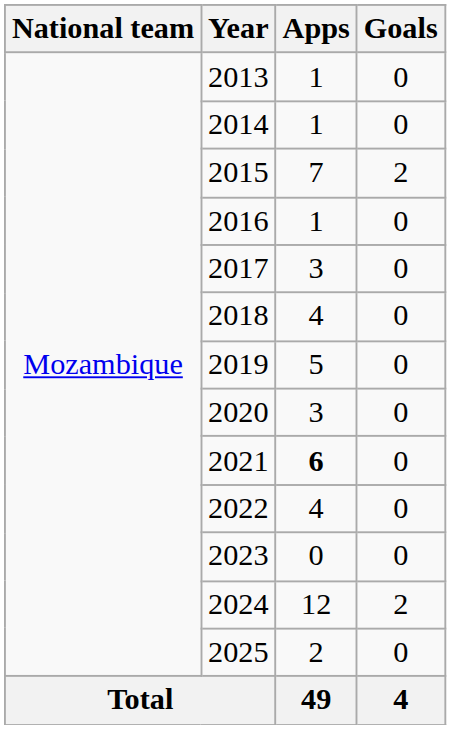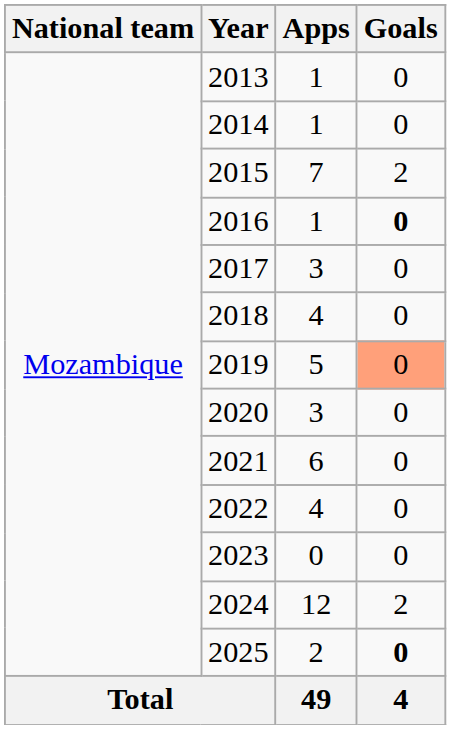2016 | Goals: normal -> bold
2019 | Goals: no background -> lightsalmon background
2021 | Apps: bold -> normal
2025 | Goals: normal -> bold
